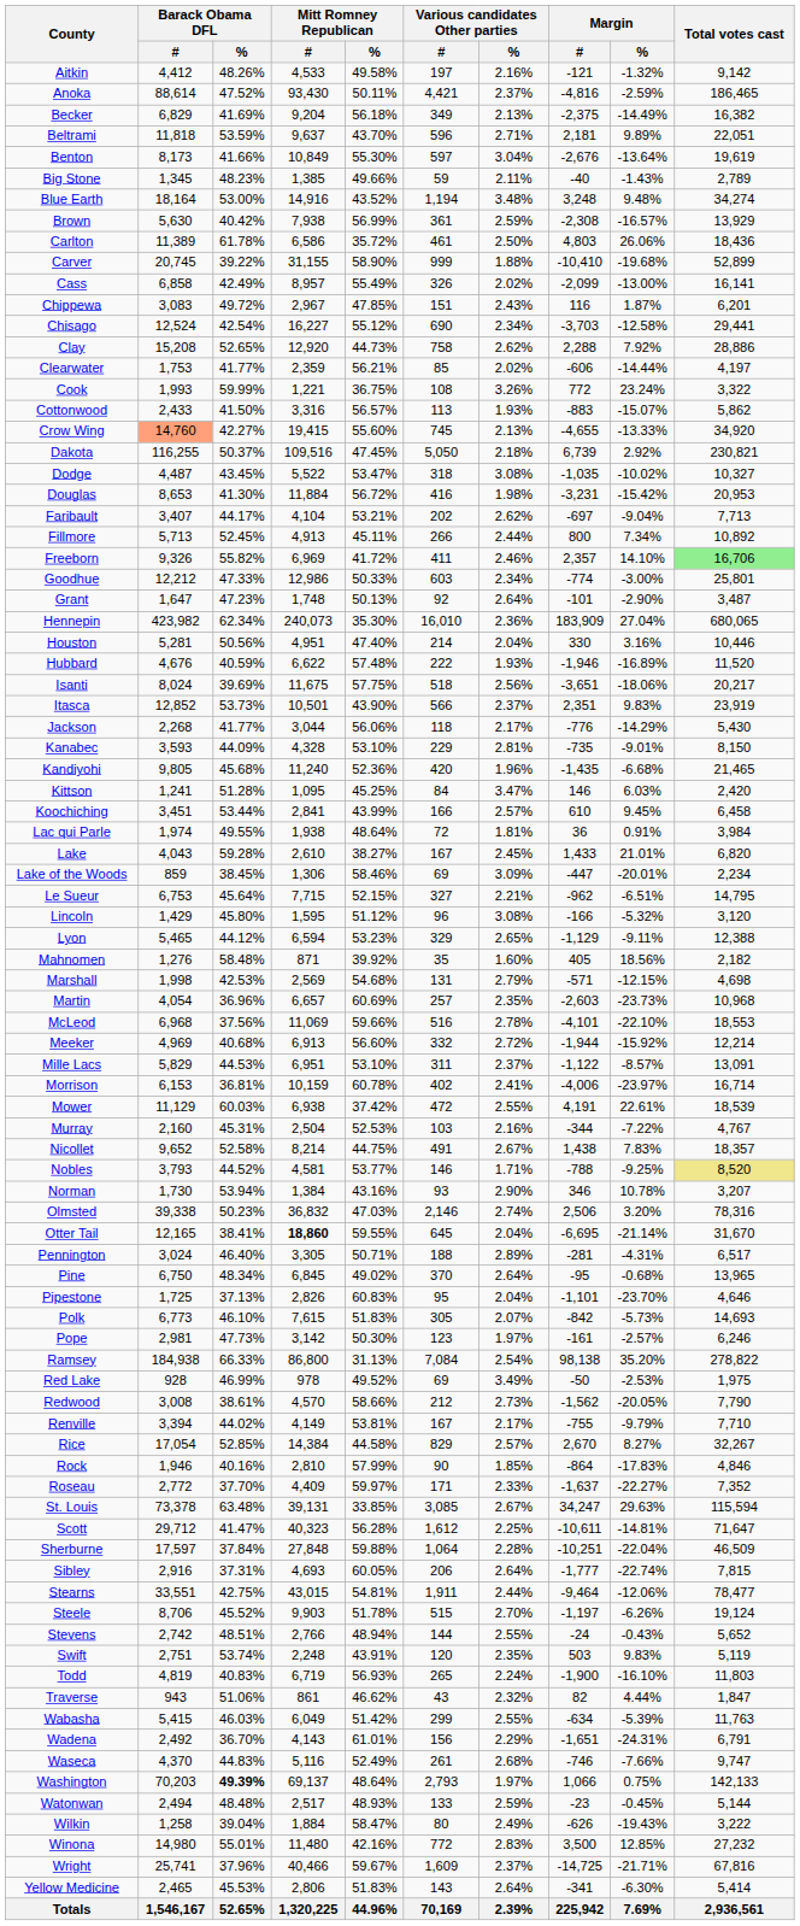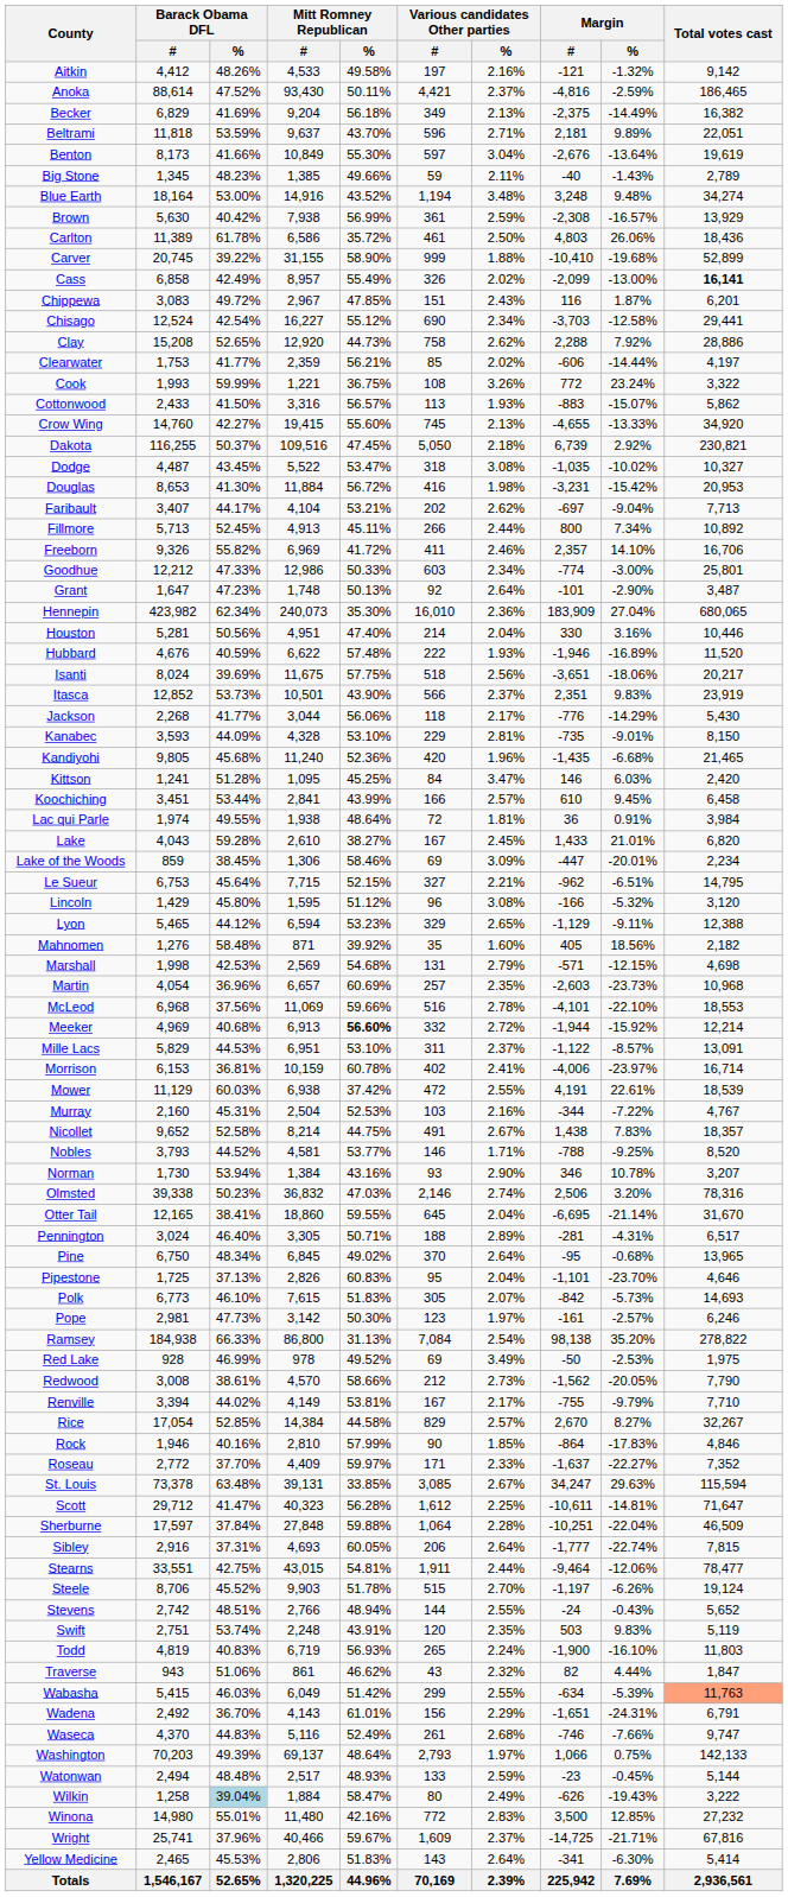Cass | Total votes cast: normal -> bold
Crow Wing | Barack Obama DFL / #: lightsalmon background -> no background
Freeborn | Total votes cast: lightgreen background -> no background
Meeker | Mitt Romney Republican / %: normal -> bold
Nobles | Total votes cast: khaki background -> no background
Otter Tail | Mitt Romney Republican / #: bold -> normal
Wabasha | Total votes cast: no background -> lightsalmon background
Washington | Barack Obama DFL / %: bold -> normal
Wilkin | Barack Obama DFL / %: no background -> lightblue background
